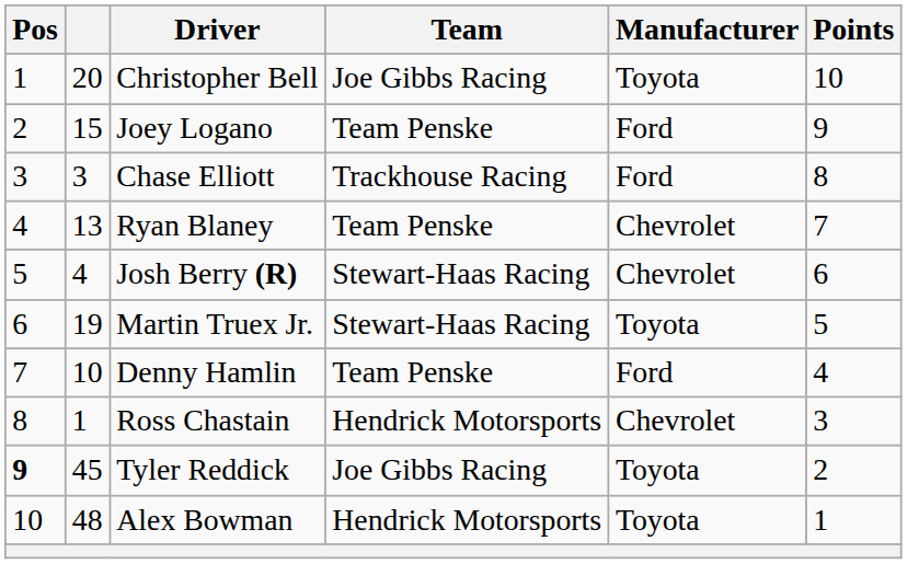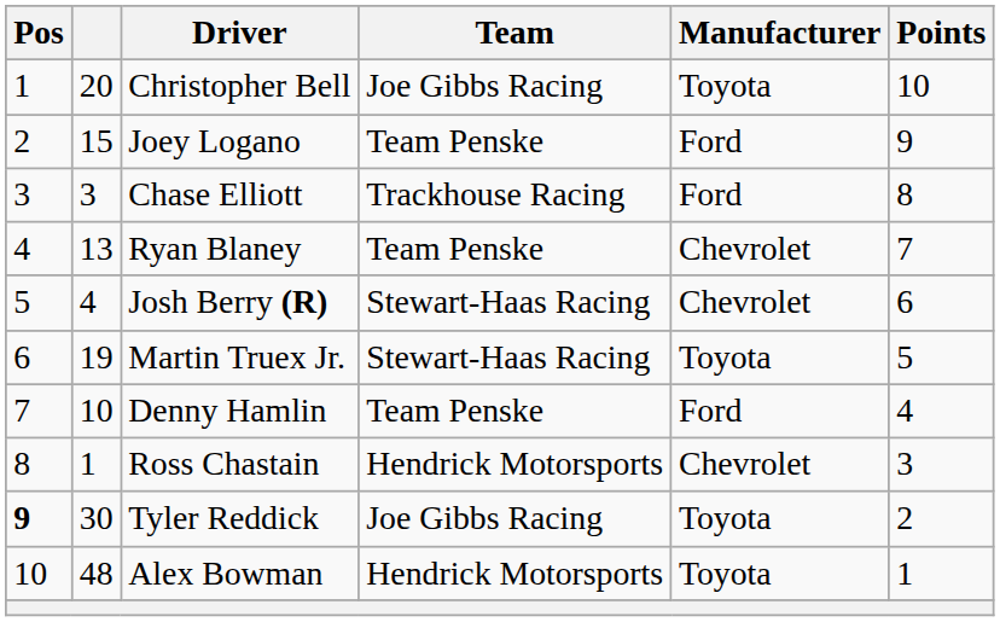Tyler Reddick | column 2: 45 -> 30
